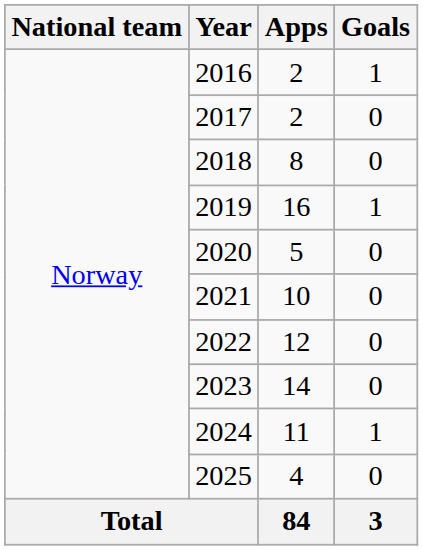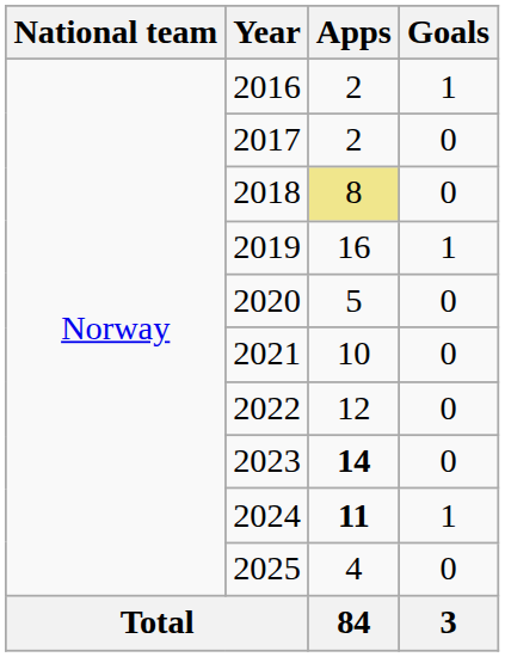2018 | Apps: no background -> khaki background
2023 | Apps: normal -> bold
2024 | Apps: normal -> bold
